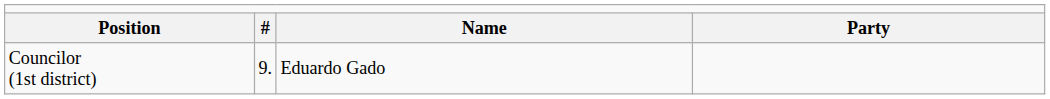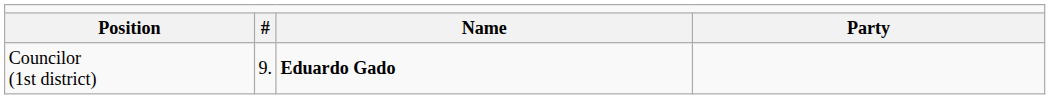Councilor (1st district) | column 3: normal -> bold
